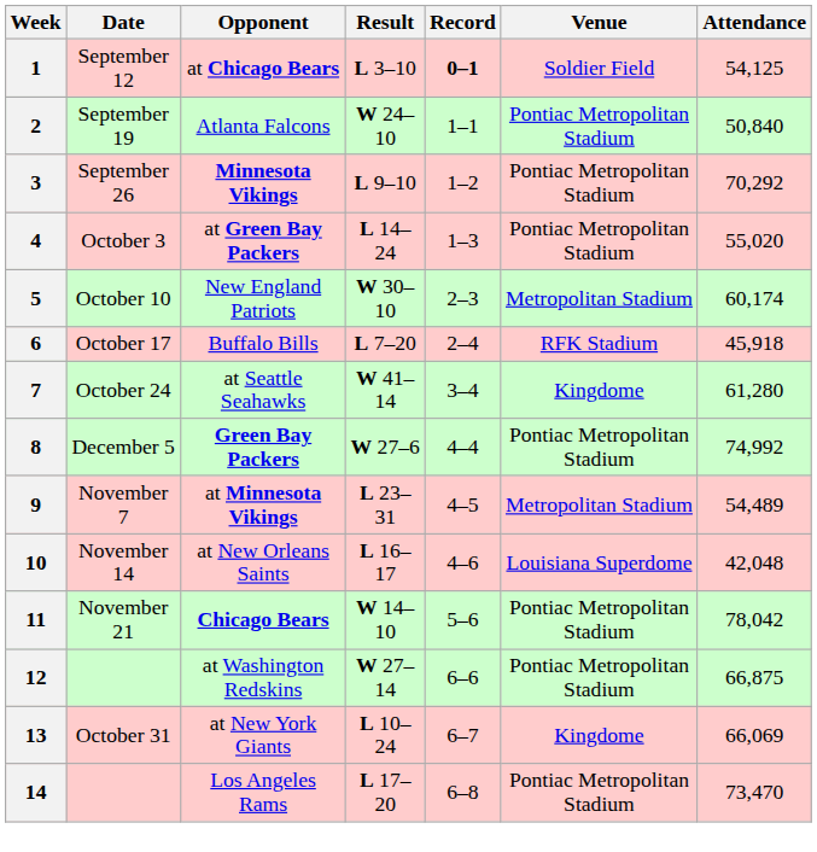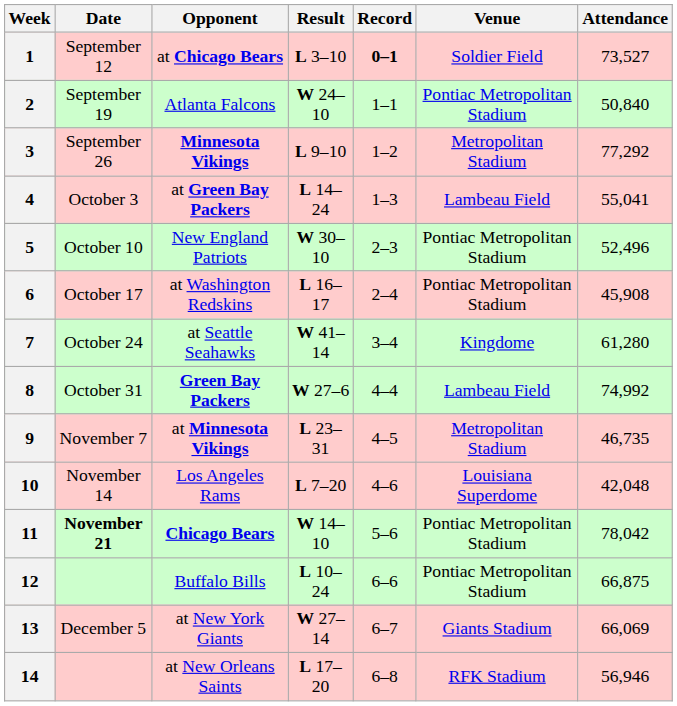1 | Attendance: 54,125 -> 73,527
3 | Venue: Pontiac Metropolitan Stadium -> Metropolitan Stadium
3 | Attendance: 70,292 -> 77,292
4 | Venue: Pontiac Metropolitan Stadium -> Lambeau Field
4 | Attendance: 55,020 -> 55,041
5 | Venue: Metropolitan Stadium -> Pontiac Metropolitan Stadium
5 | Attendance: 60,174 -> 52,496
6 | Opponent: Buffalo Bills -> at Washington Redskins
6 | Result: L 7–20 -> L 16–17
6 | Venue: RFK Stadium -> Pontiac Metropolitan Stadium
6 | Attendance: 45,918 -> 45,908
8 | Date: December 5 -> October 31
8 | Venue: Pontiac Metropolitan Stadium -> Lambeau Field
9 | Attendance: 54,489 -> 46,735
10 | Opponent: at New Orleans Saints -> Los Angeles Rams
10 | Result: L 16–17 -> L 7–20
11 | Date: normal -> bold
12 | Opponent: at Washington Redskins -> Buffalo Bills
12 | Result: W 27–14 -> L 10–24
13 | Date: October 31 -> December 5
13 | Result: L 10–24 -> W 27–14
13 | Venue: Kingdome -> Giants Stadium
14 | Opponent: Los Angeles Rams -> at New Orleans Saints
14 | Venue: Pontiac Metropolitan Stadium -> RFK Stadium
14 | Attendance: 73,470 -> 56,946
